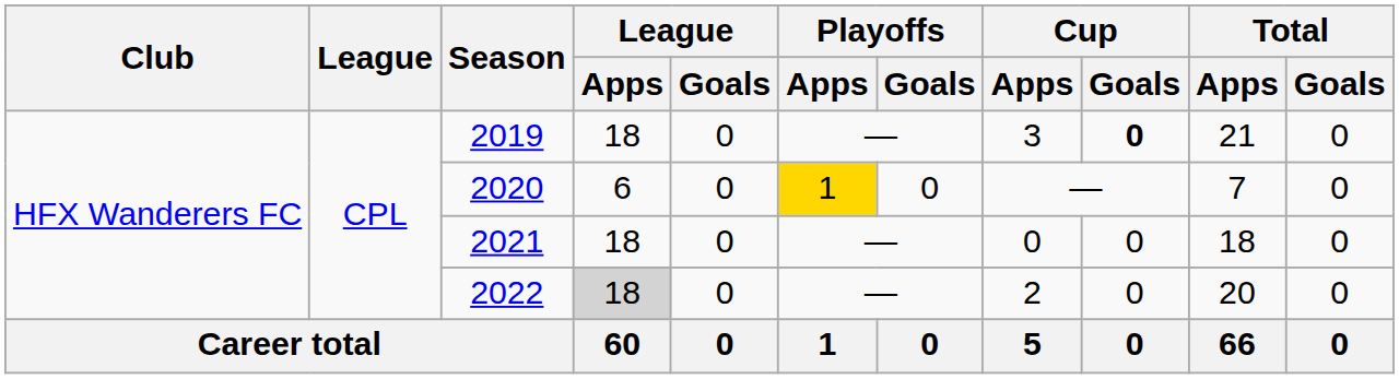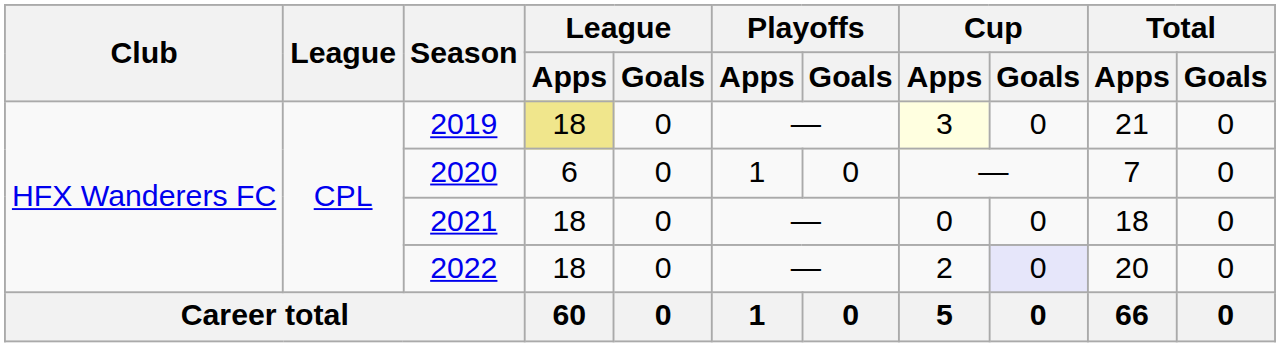2019 | League / Apps: no background -> khaki background
2019 | Cup / Apps: no background -> lightyellow background
2019 | Cup / Goals: bold -> normal
2020 | Playoffs / Apps: gold background -> no background
2022 | League / Apps: lightgrey background -> no background
2022 | Cup / Goals: no background -> lavender background
